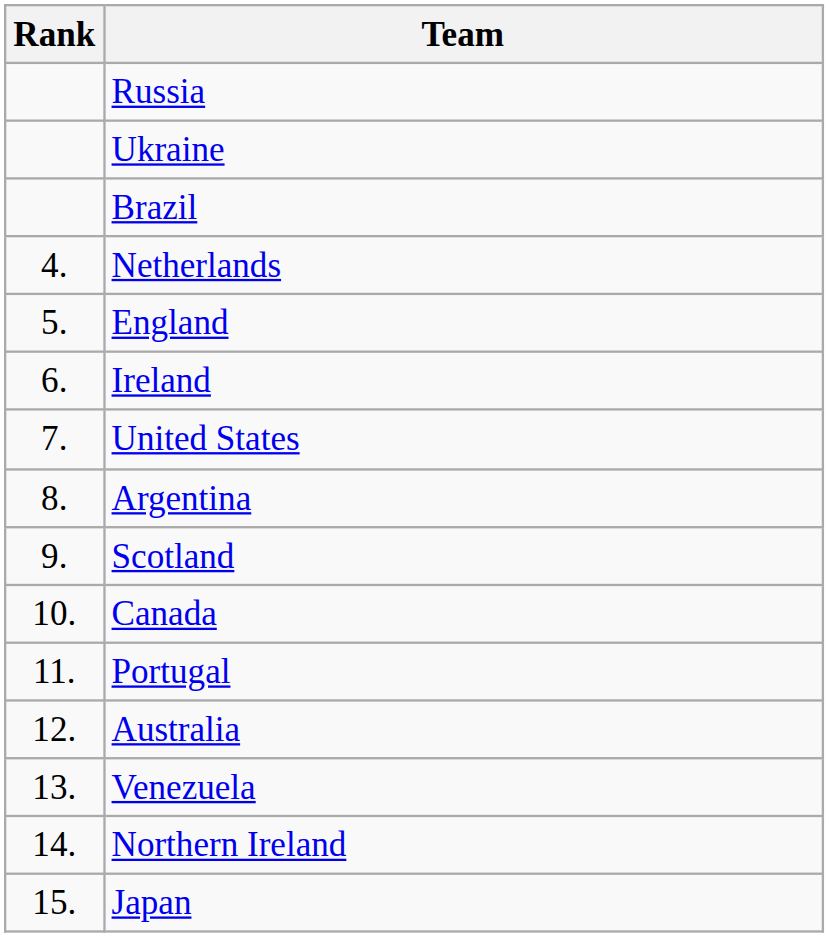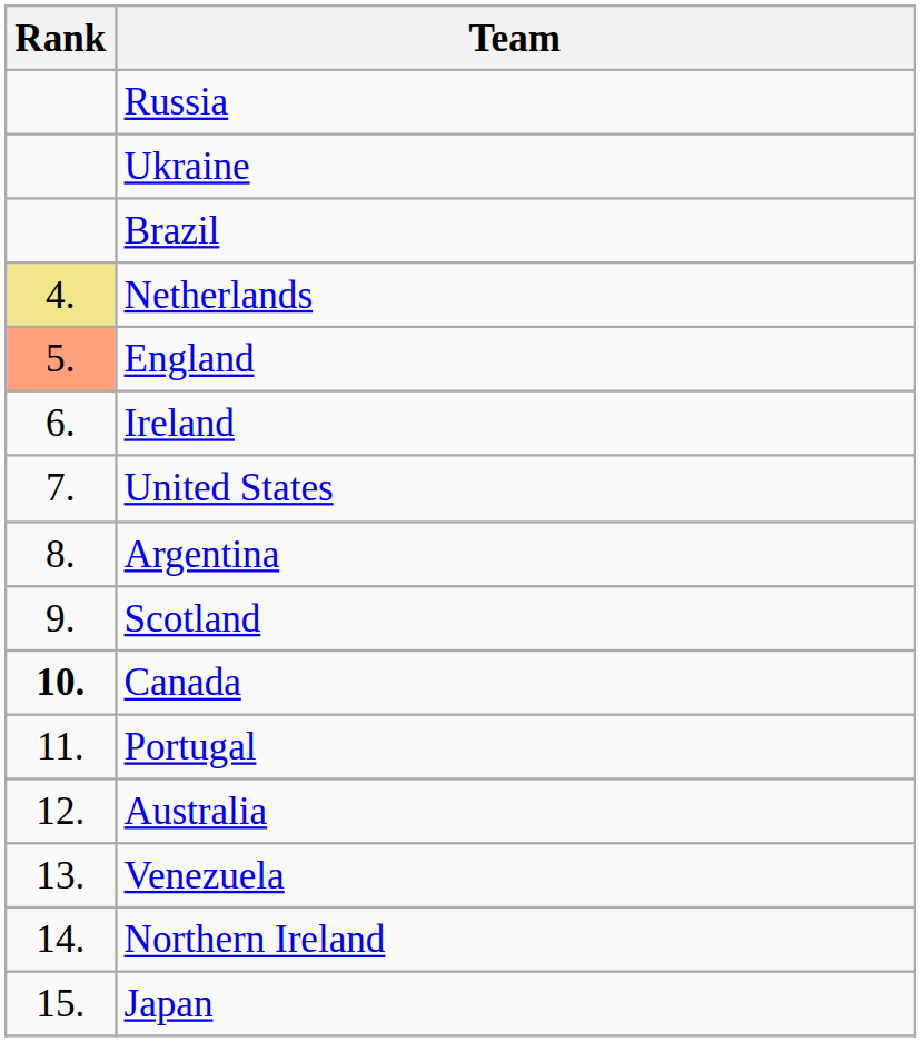Netherlands | Rank: no background -> khaki background
England | Rank: no background -> lightsalmon background
Canada | Rank: normal -> bold
